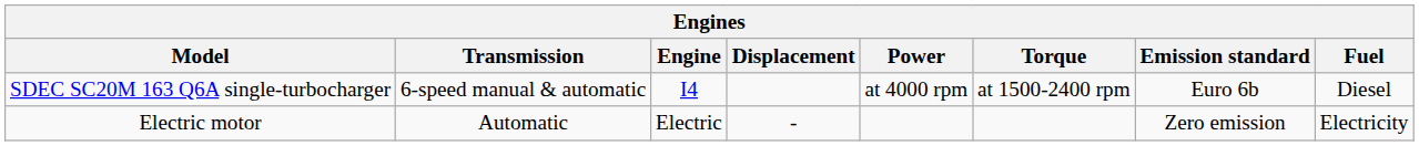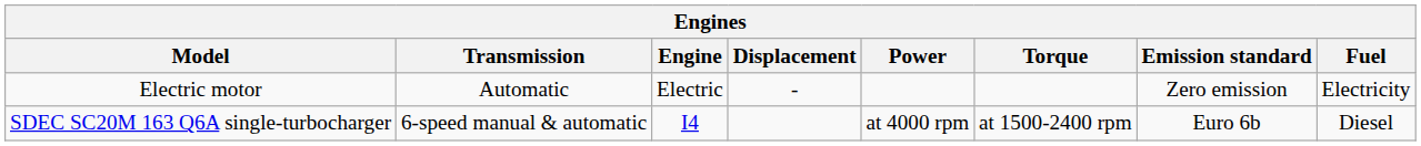rows swapped: SDEC SC20M 163 Q6A single-turbocharger <-> Electric motor
